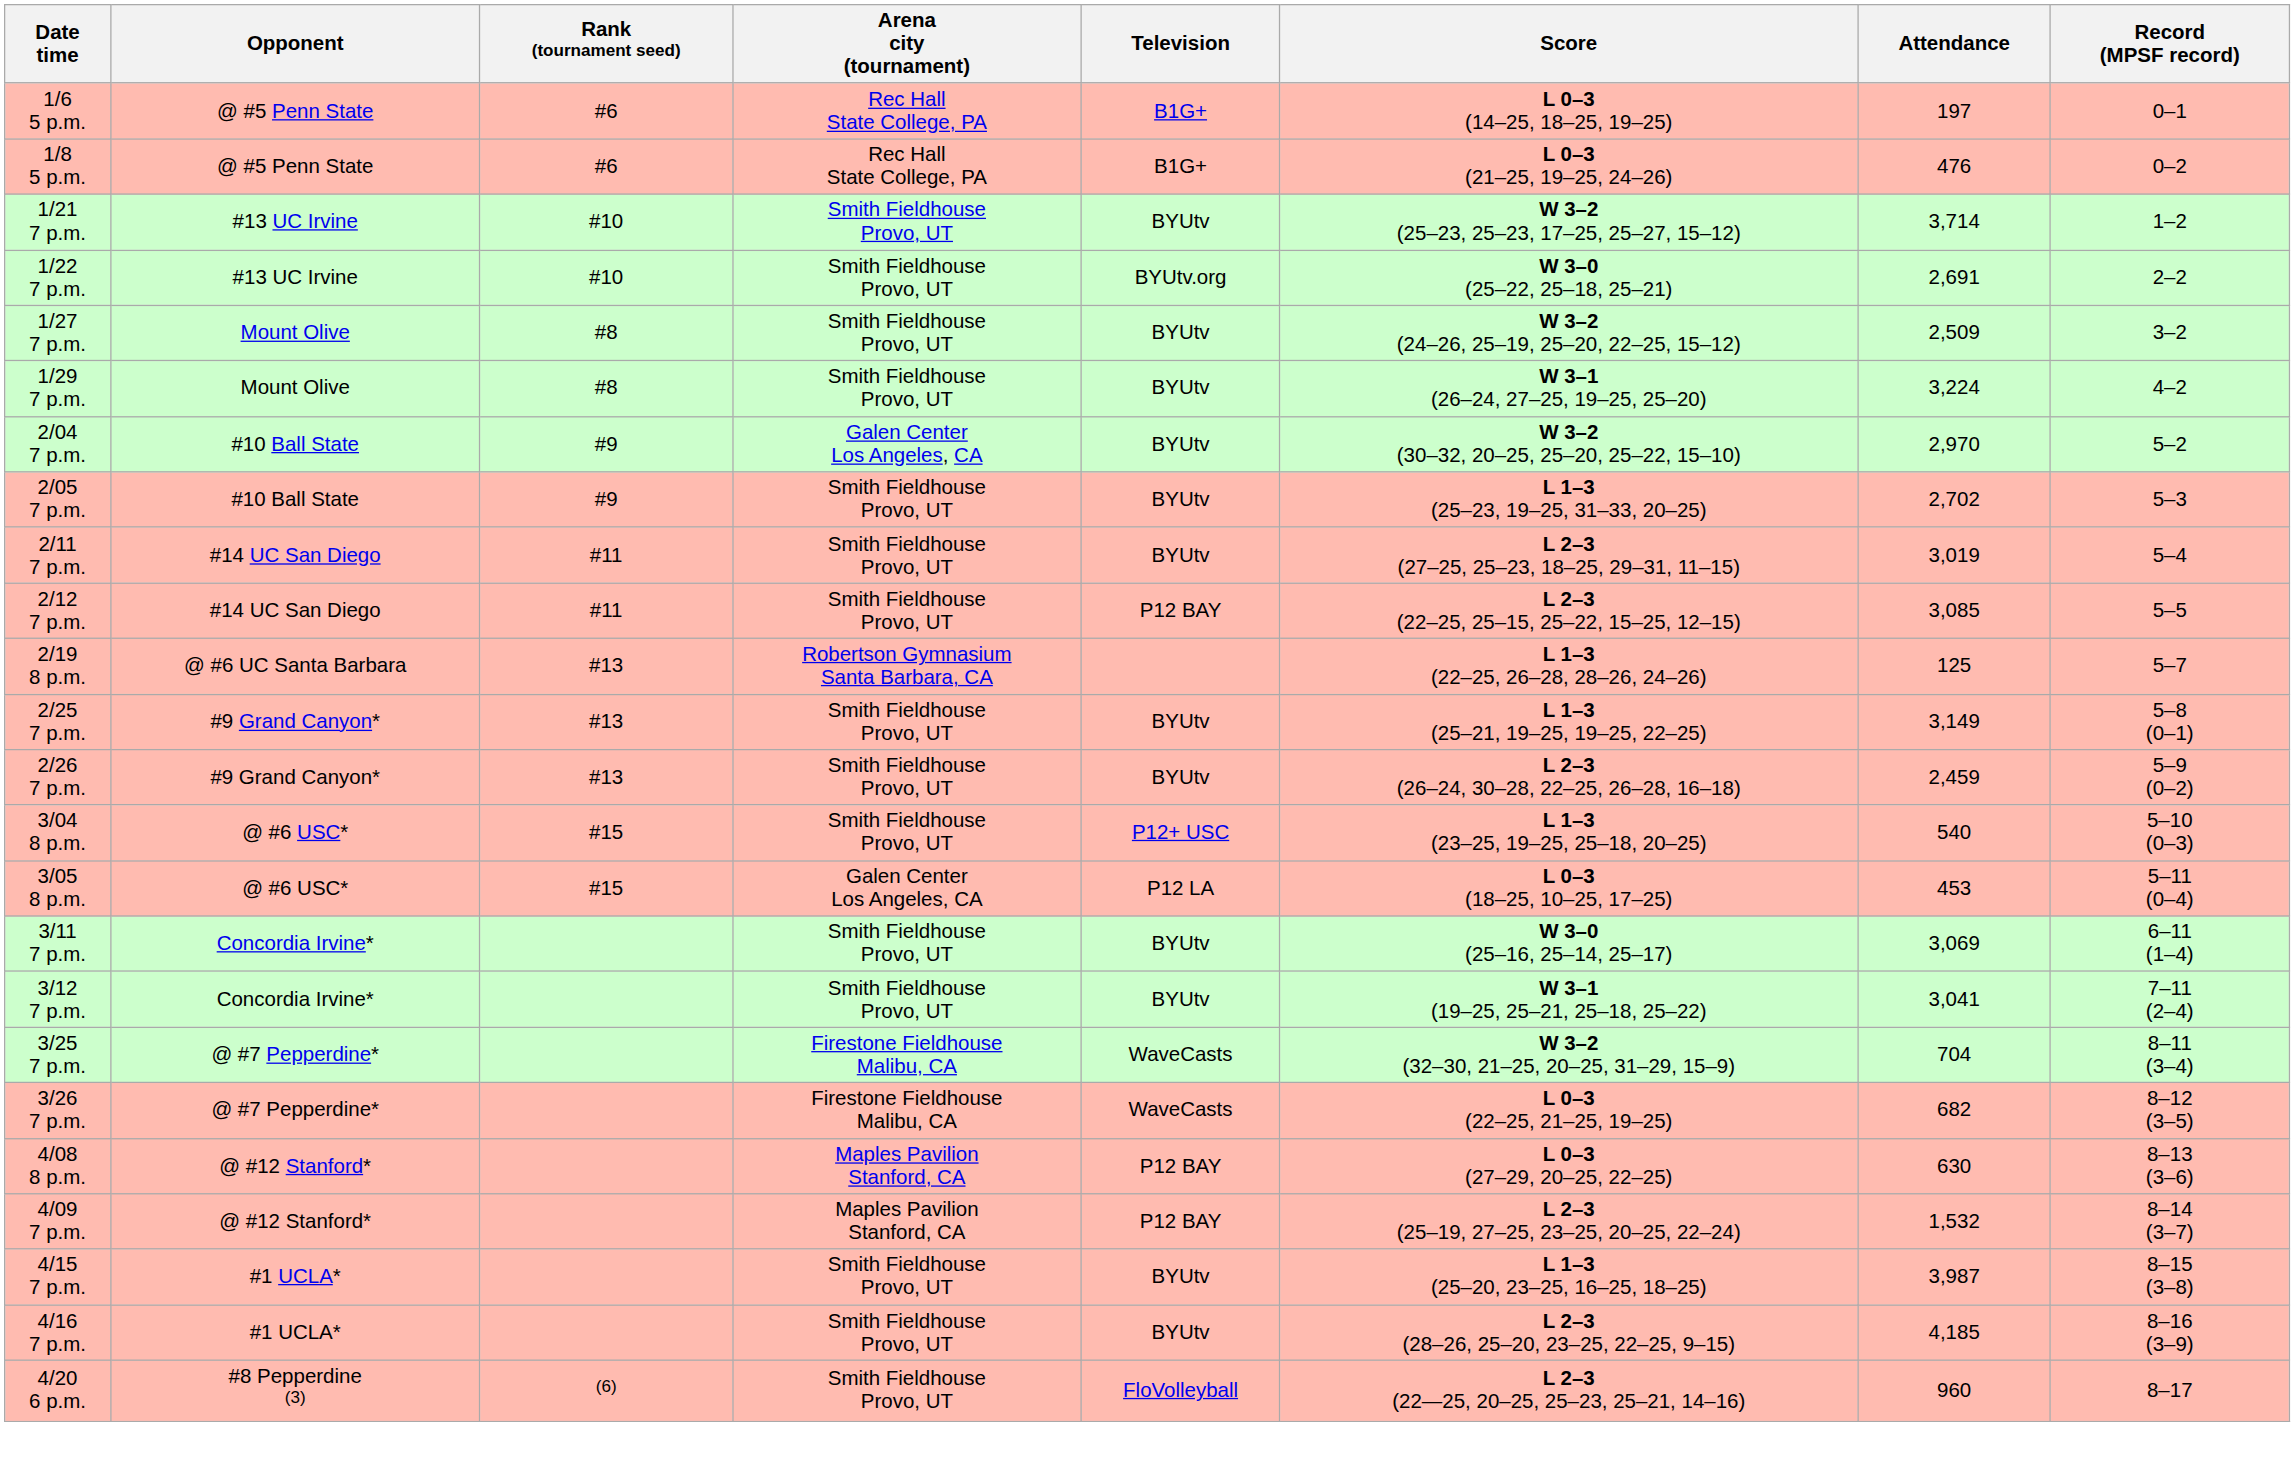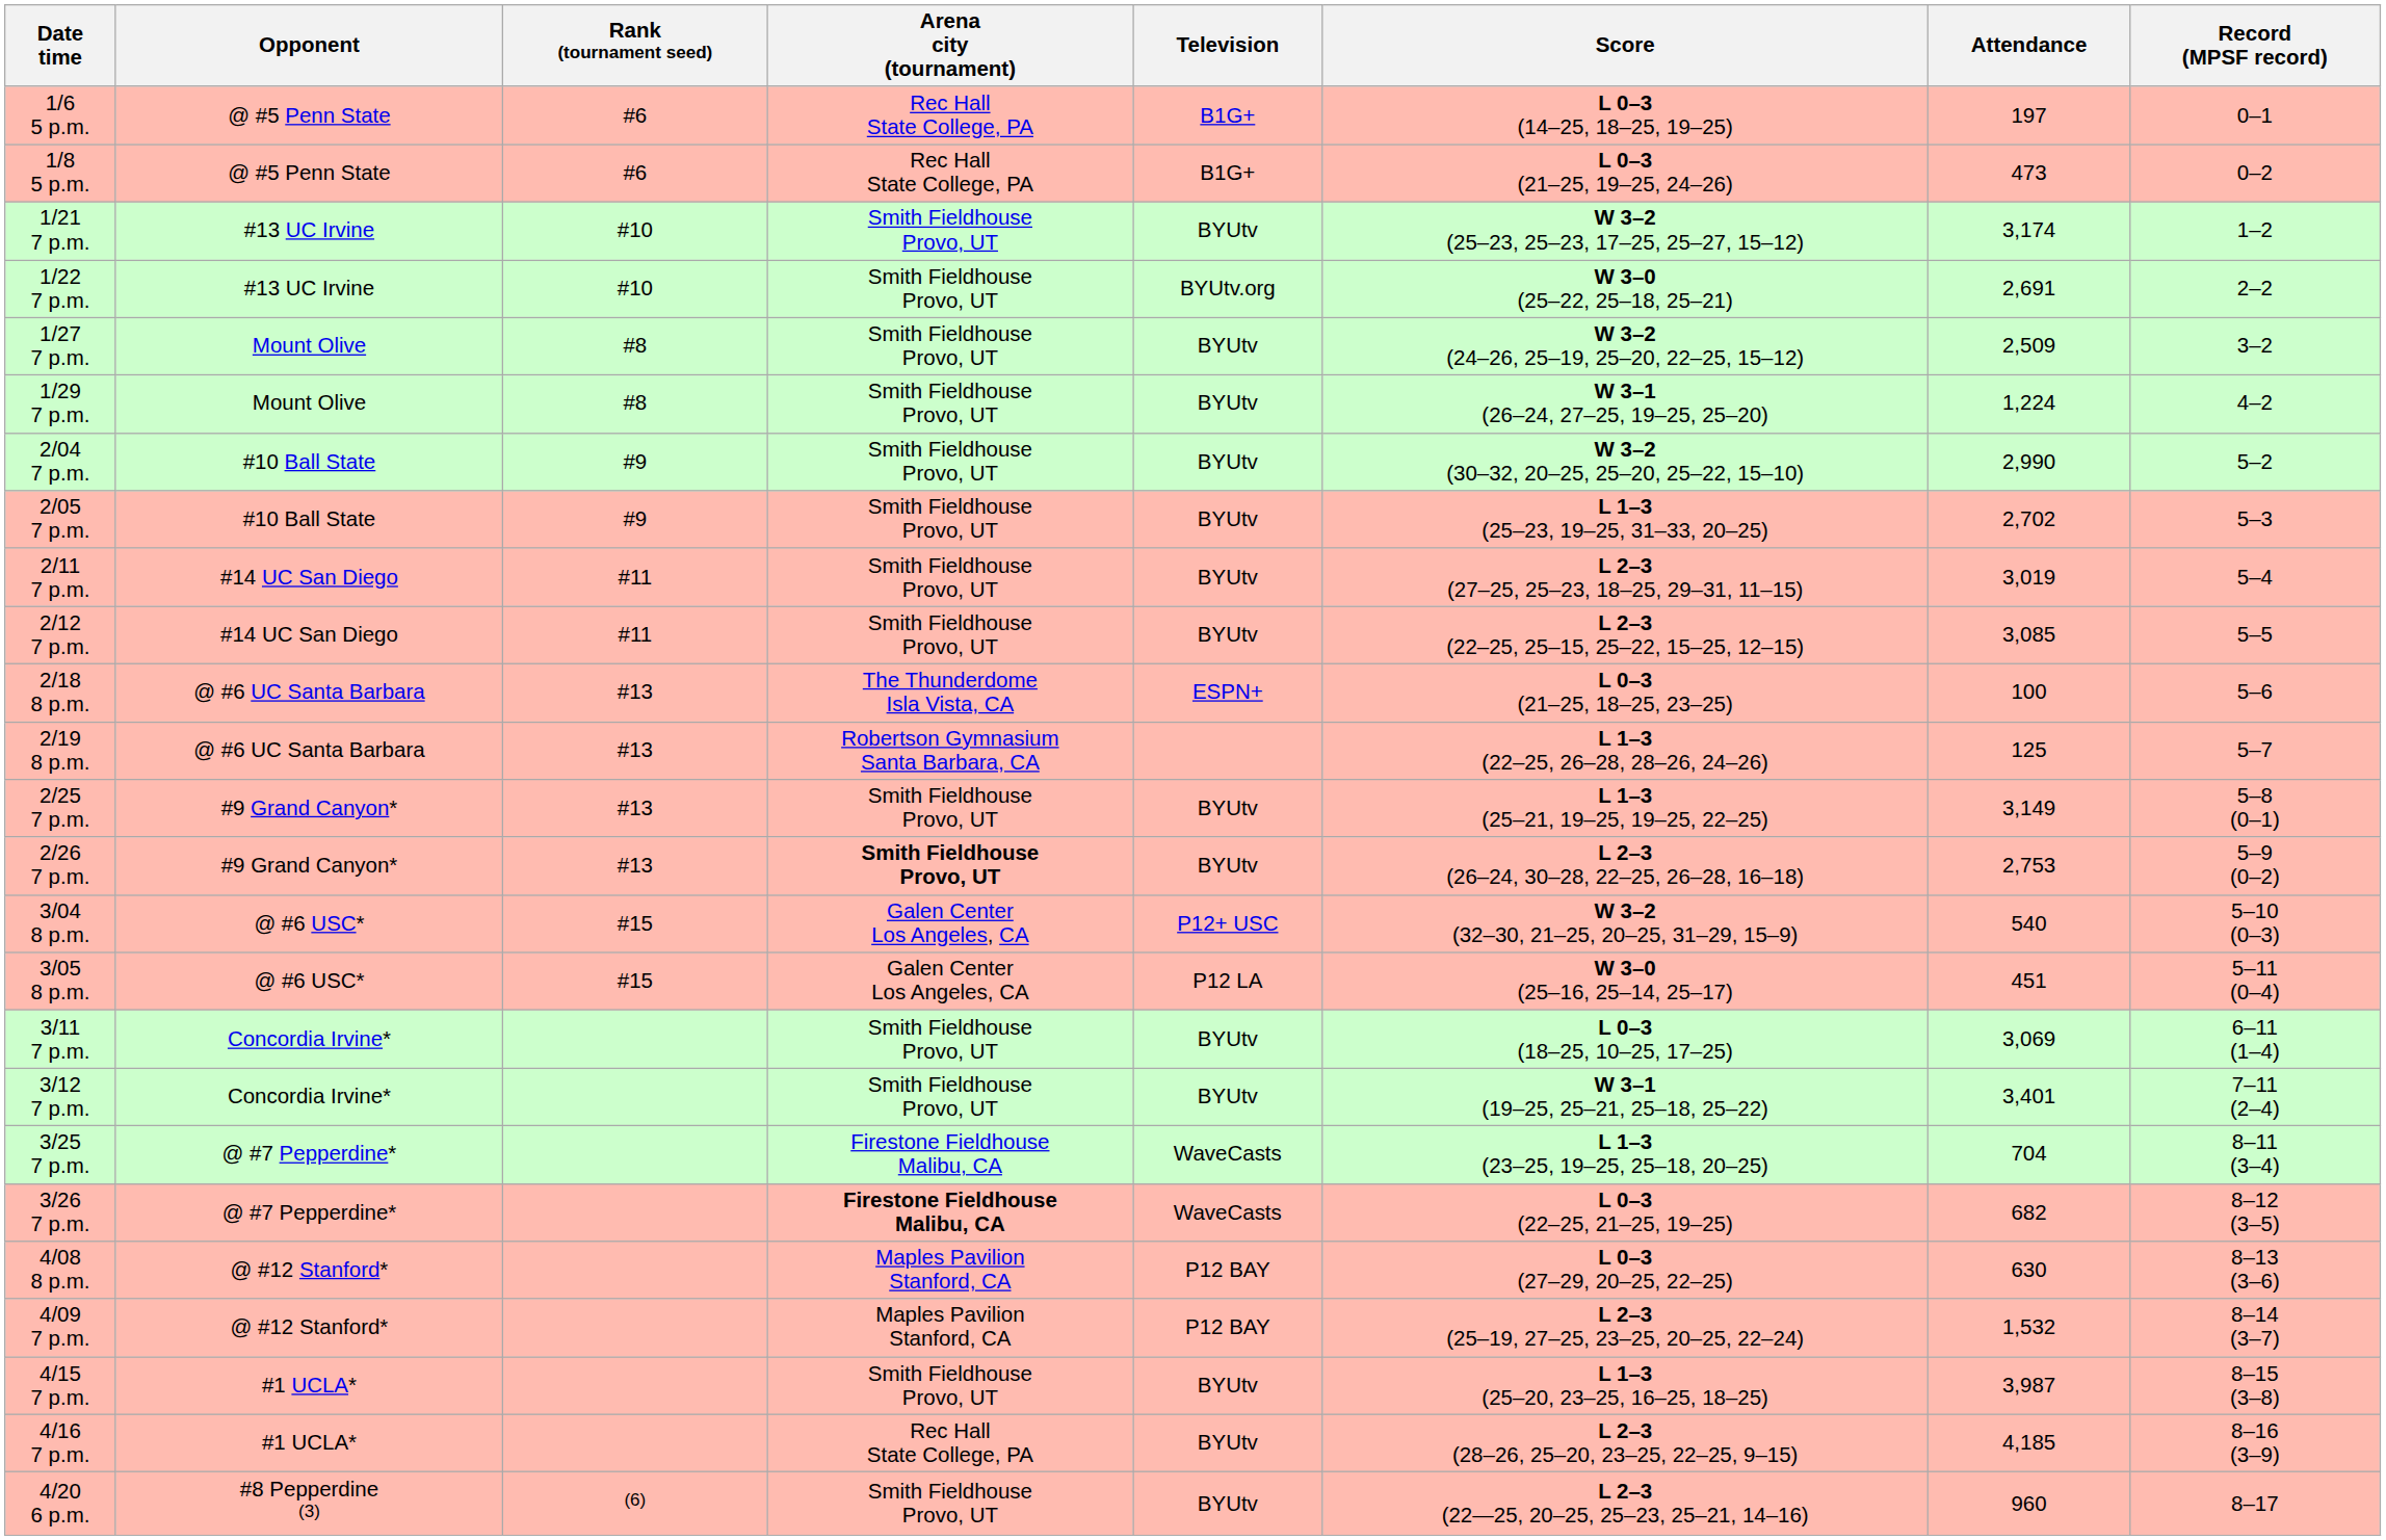1/8 5 p.m. | Attendance: 476 -> 473
1/21 7 p.m. | Attendance: 3,714 -> 3,174
1/29 7 p.m. | Attendance: 3,224 -> 1,224
2/04 7 p.m. | Arena city (tournament): Galen Center Los Angeles, CA -> Smith Fieldhouse Provo, UT
2/04 7 p.m. | Attendance: 2,970 -> 2,990
2/12 7 p.m. | Television: P12 BAY -> BYUtv
+ row: 2/18 8 p.m. | @ #6 UC Santa Barbara | #13 | The Thunderdome Isla Vista, CA | ESPN+ | L 0–3 (21–25, 18–25, 23–25) | 100 | 5–6
2/26 7 p.m. | Arena city (tournament): normal -> bold
2/26 7 p.m. | Attendance: 2,459 -> 2,753
3/04 8 p.m. | Arena city (tournament): Smith Fieldhouse Provo, UT -> Galen Center Los Angeles, CA
3/04 8 p.m. | Score: L 1–3 (23–25, 19–25, 25–18, 20–25) -> W 3–2 (32–30, 21–25, 20–25, 31–29, 15–9)
3/05 8 p.m. | Score: L 0–3 (18–25, 10–25, 17–25) -> W 3–0 (25–16, 25–14, 25–17)
3/05 8 p.m. | Attendance: 453 -> 451
3/11 7 p.m. | Score: W 3–0 (25–16, 25–14, 25–17) -> L 0–3 (18–25, 10–25, 17–25)
3/12 7 p.m. | Attendance: 3,041 -> 3,401
3/25 7 p.m. | Score: W 3–2 (32–30, 21–25, 20–25, 31–29, 15–9) -> L 1–3 (23–25, 19–25, 25–18, 20–25)
3/26 7 p.m. | Arena city (tournament): normal -> bold
4/16 7 p.m. | Arena city (tournament): Smith Fieldhouse Provo, UT -> Rec Hall State College, PA
4/20 6 p.m. | Television: FloVolleyball -> BYUtv
